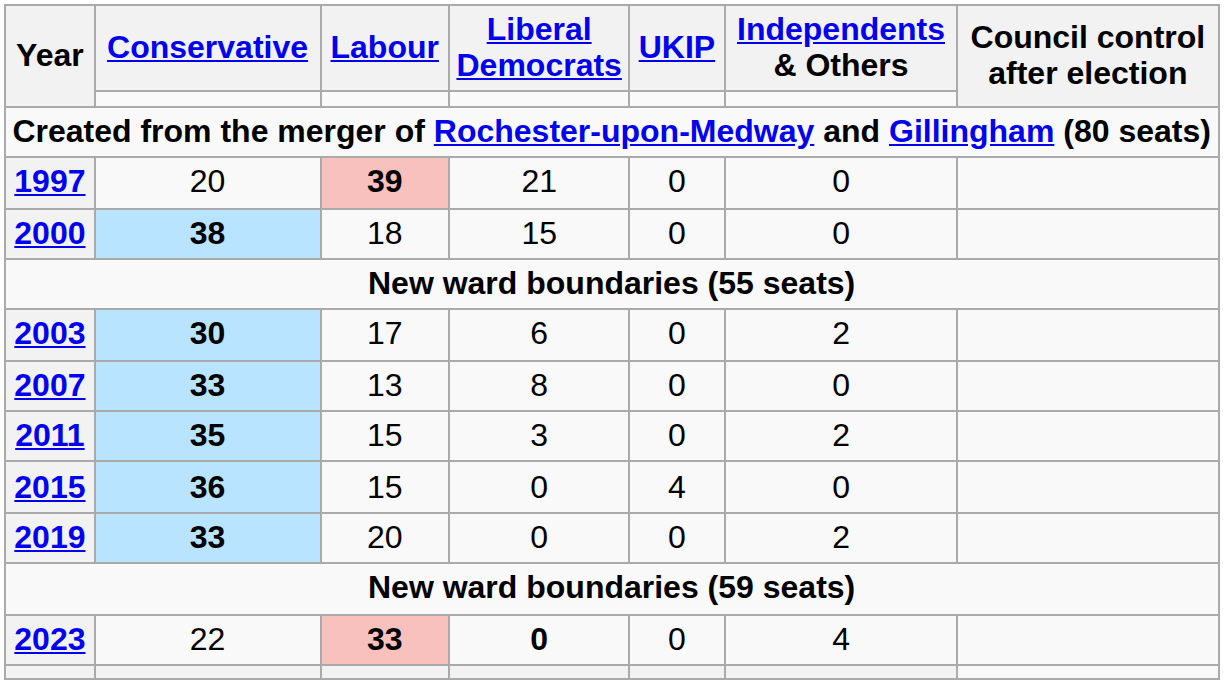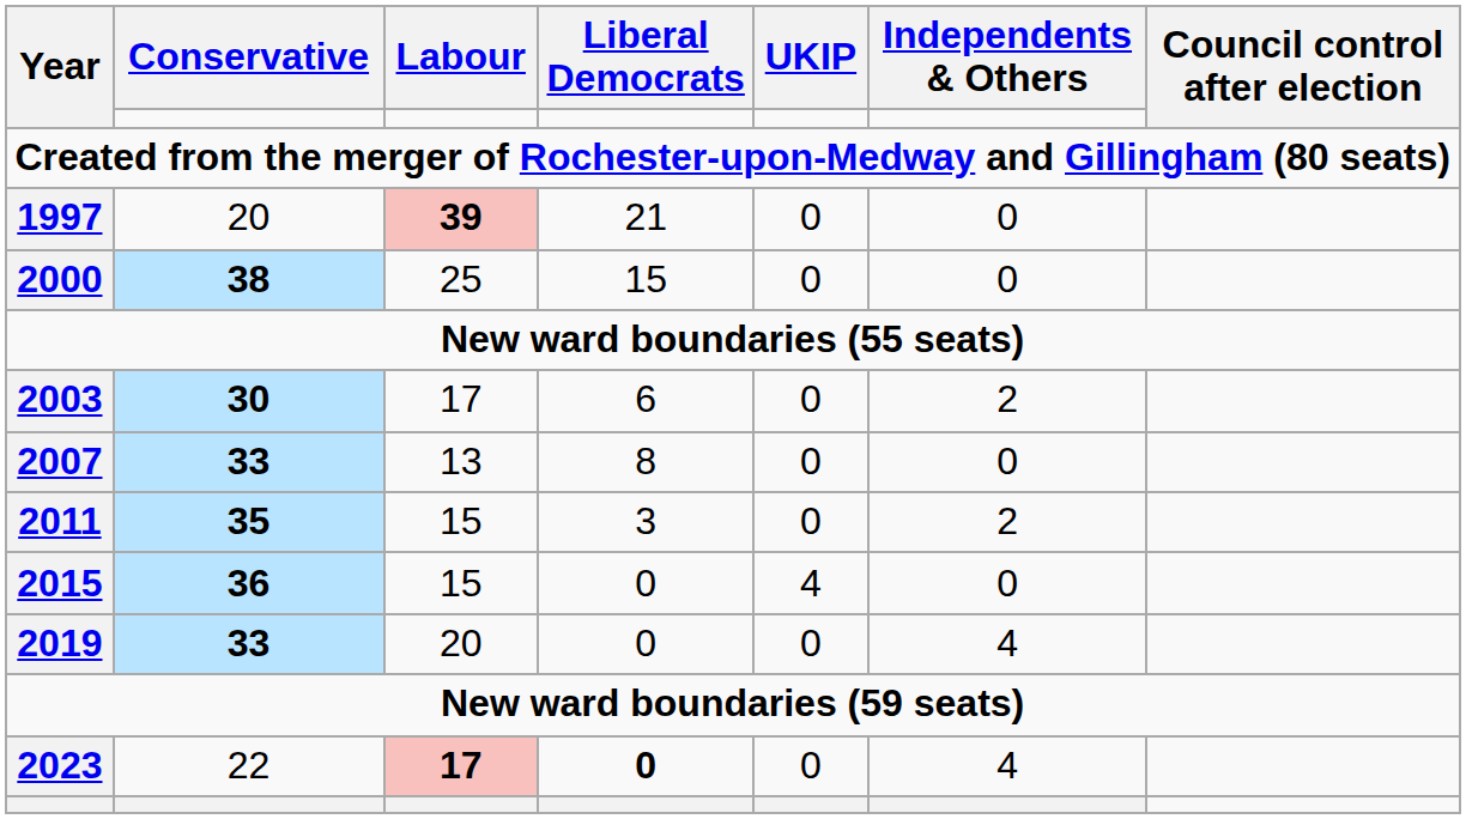2000 | Labour: 18 -> 25
2019 | Independents & Others: 2 -> 4
2023 | Labour: 33 -> 17
